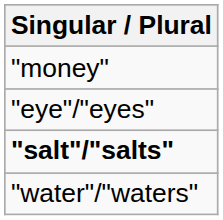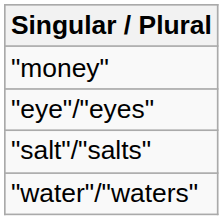row 4 | column 1: bold -> normal
